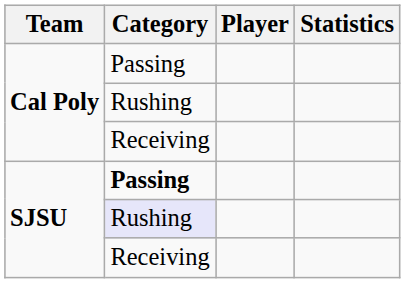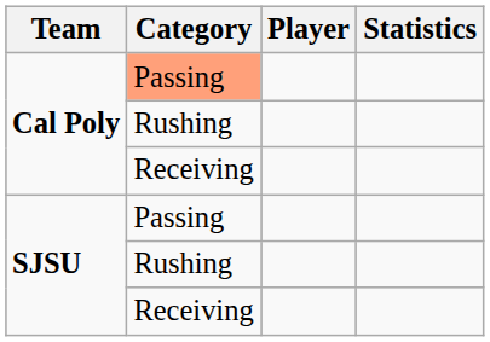Cal Poly / Passing | Category: no background -> lightsalmon background
SJSU / Passing | Category: bold -> normal
SJSU / Rushing | Category: lavender background -> no background
